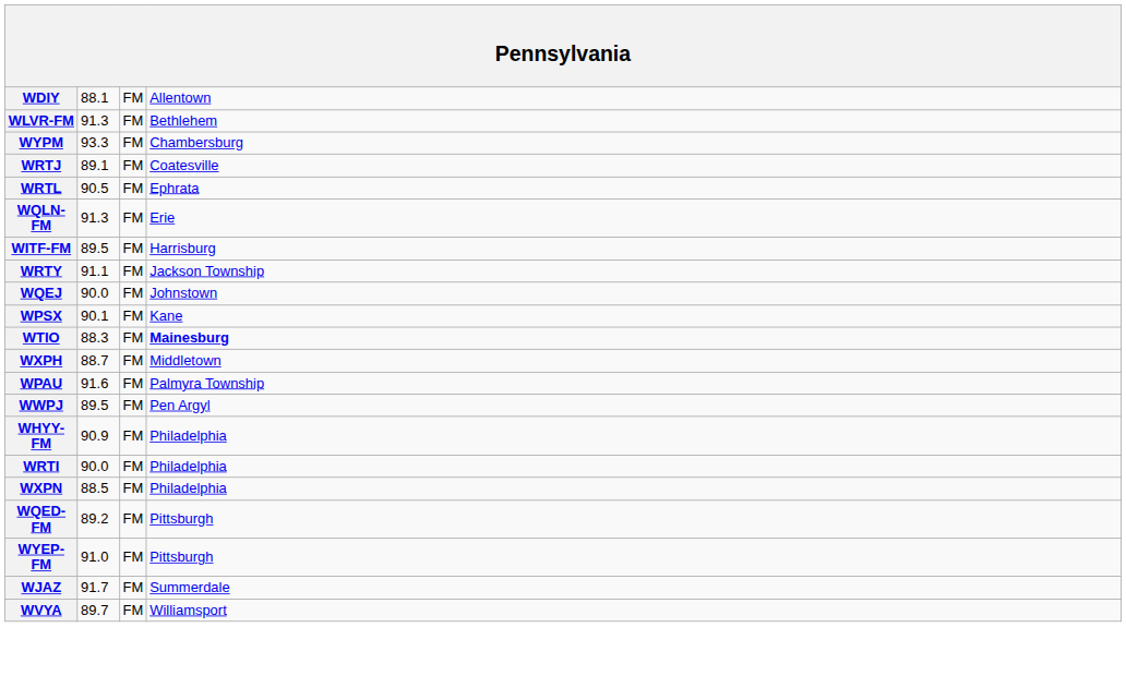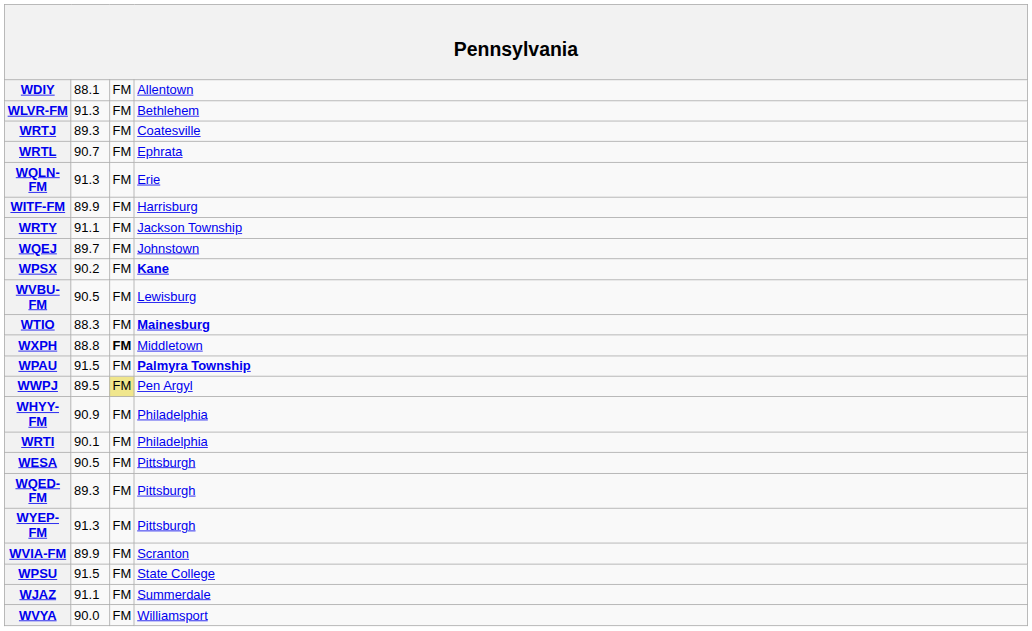- row: WYPM | 93.3 | FM | Chambersburg
WRTJ | column 2: 89.1 -> 89.3
WRTL | column 2: 90.5 -> 90.7
WITF-FM | column 2: 89.5 -> 89.9
WQEJ | column 2: 90.0 -> 89.7
WPSX | column 2: 90.1 -> 90.2
WPSX | column 4: normal -> bold
+ row: WVBU-FM | 90.5 | FM | Lewisburg
WXPH | column 2: 88.7 -> 88.8
WXPH | column 3: normal -> bold
WPAU | column 2: 91.6 -> 91.5
WPAU | column 4: normal -> bold
WWPJ | column 3: no background -> khaki background
WRTI | column 2: 90.0 -> 90.1
- row: WXPN | 88.5 | FM | Philadelphia
+ row: WESA | 90.5 | FM | Pittsburgh
WQED-FM | column 2: 89.2 -> 89.3
WYEP-FM | column 2: 91.0 -> 91.3
+ row: WVIA-FM | 89.9 | FM | Scranton
+ row: WPSU | 91.5 | FM | State College
WJAZ | column 2: 91.7 -> 91.1
WVYA | column 2: 89.7 -> 90.0
